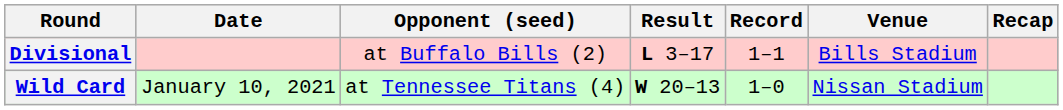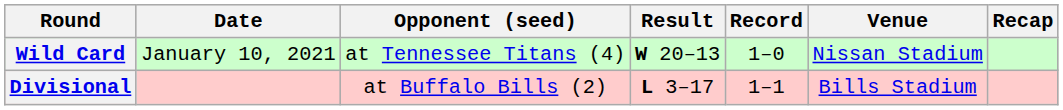rows swapped: Wild Card <-> Divisional
